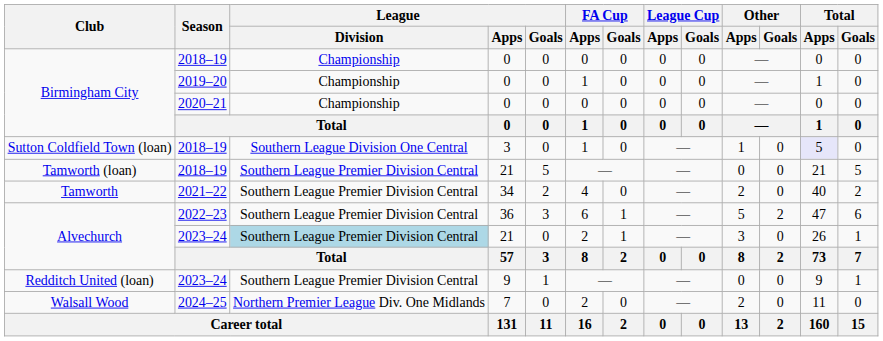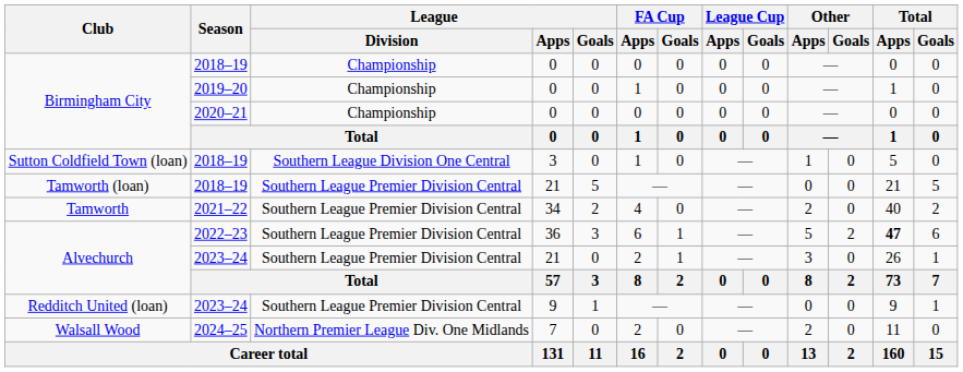Sutton Coldfield Town (loan) | Total / Apps: lavender background -> no background
Alvechurch / 2022–23 | Total / Apps: normal -> bold
Alvechurch / 2023–24 | League / Division: lightblue background -> no background
